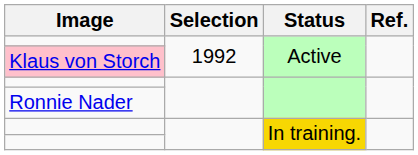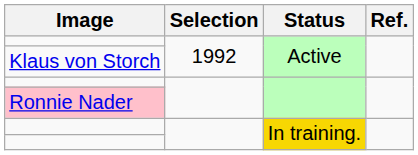Klaus von Storch | Image: pink background -> no background
Ronnie Nader | Image: no background -> pink background
